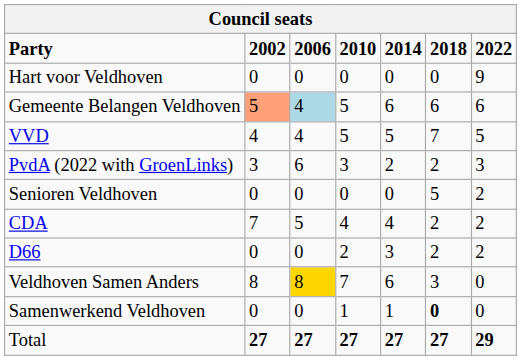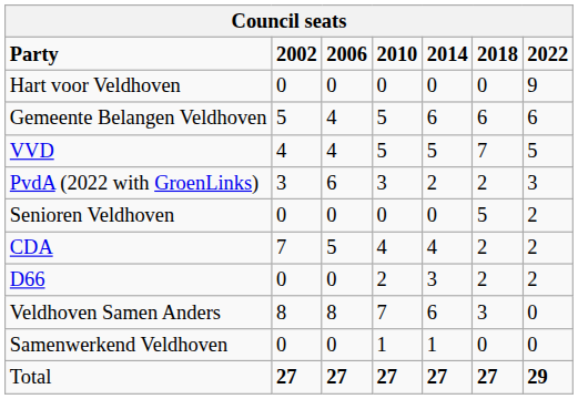Gemeente Belangen Veldhoven | 2002: lightsalmon background -> no background
Gemeente Belangen Veldhoven | 2006: lightblue background -> no background
Veldhoven Samen Anders | 2006: gold background -> no background
Samenwerkend Veldhoven | 2018: bold -> normal
